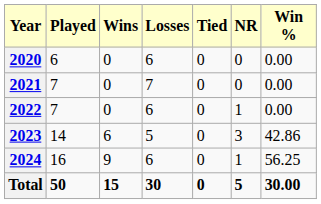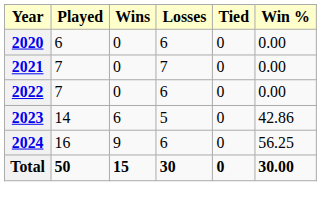- column: NR | 0 | 0 | 1 | 3 | 1 | 5
